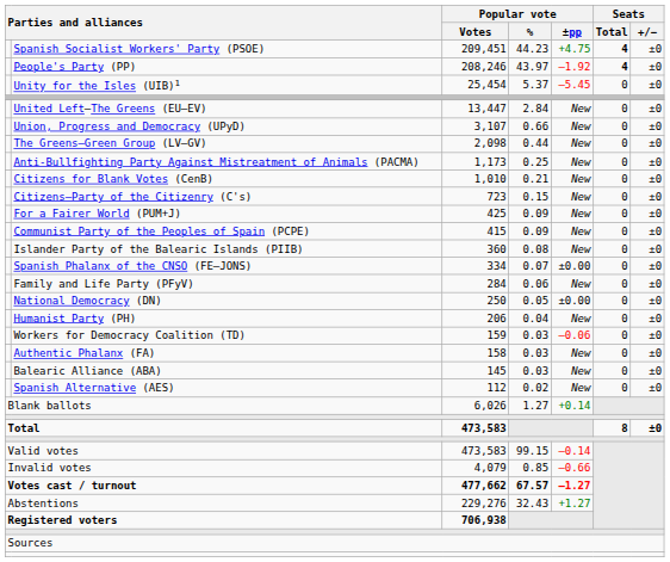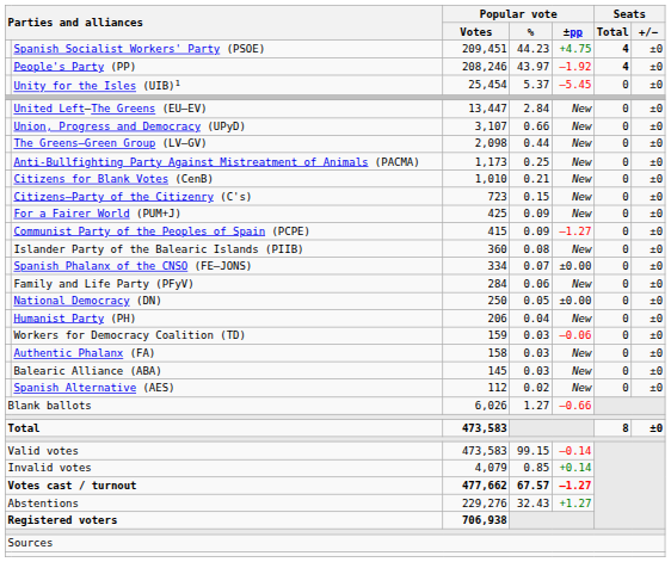Communist Party of the Peoples of Spain (PCPE) | Popular vote / ±pp: New -> –1.27
Blank ballots | Popular vote / ±pp: +0.14 -> –0.66
Invalid votes | Popular vote / ±pp: –0.66 -> +0.14
